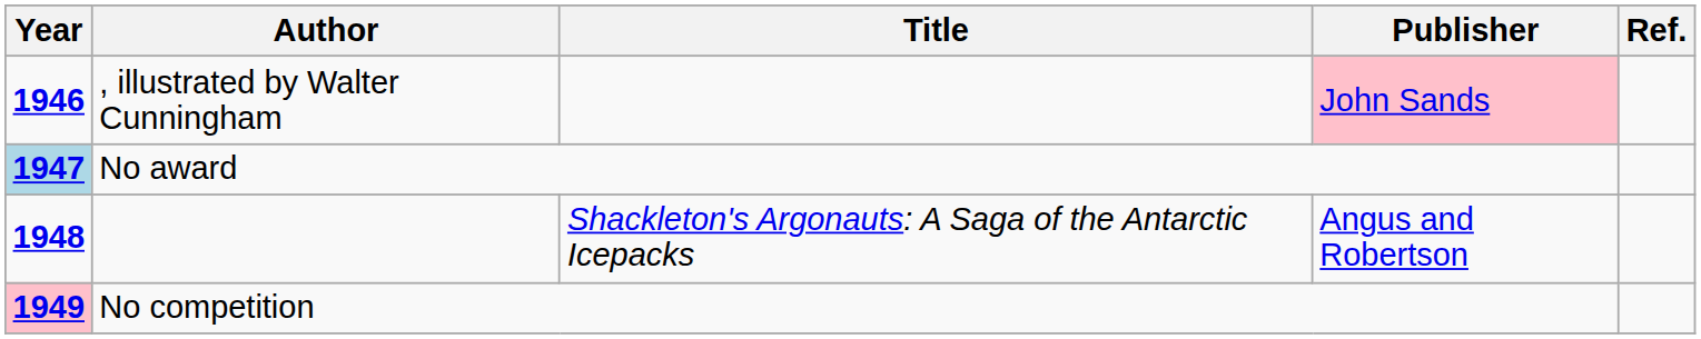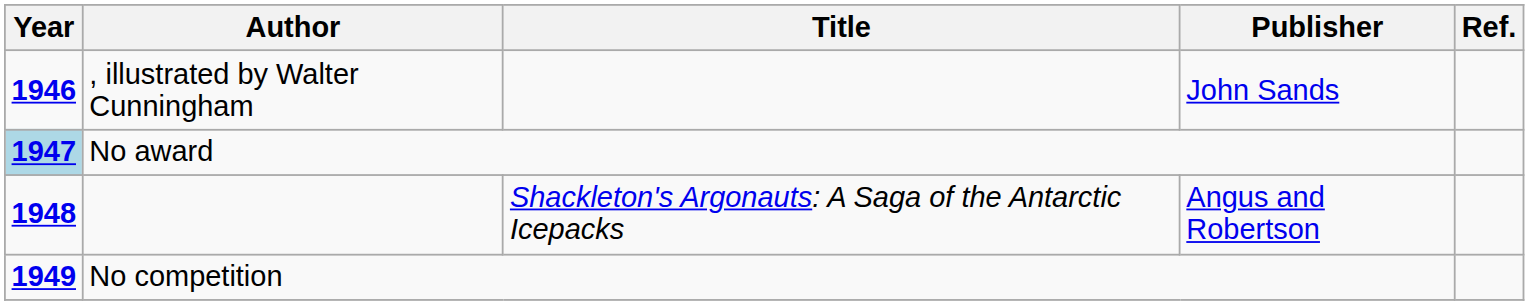, illustrated by Walter Cunningham | Publisher: pink background -> no background
No competition | Year: pink background -> no background
